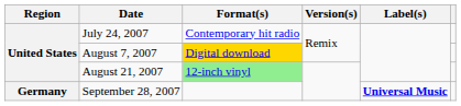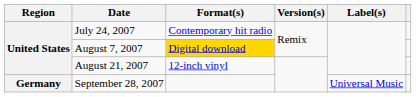August 21, 2007 | Format(s): lightgreen background -> no background
September 28, 2007 | Label(s): bold -> normal
